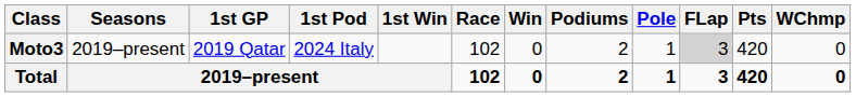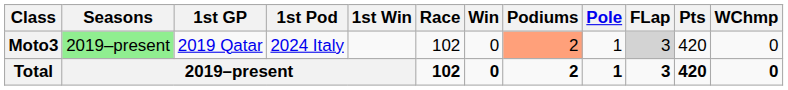Moto3 | Seasons: no background -> lightgreen background
Moto3 | Podiums: no background -> lightsalmon background
